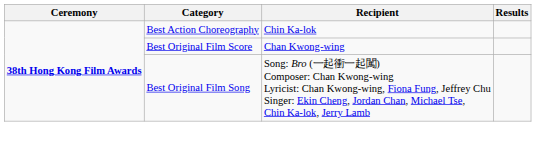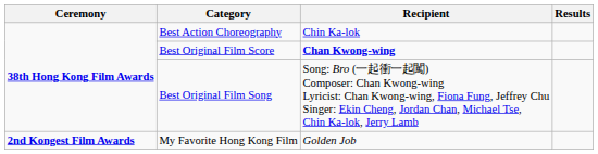Best Original Film Score | Recipient: normal -> bold
+ row: 2nd Kongest Film Awards | My Favorite Hong Kong Film | Golden Job
